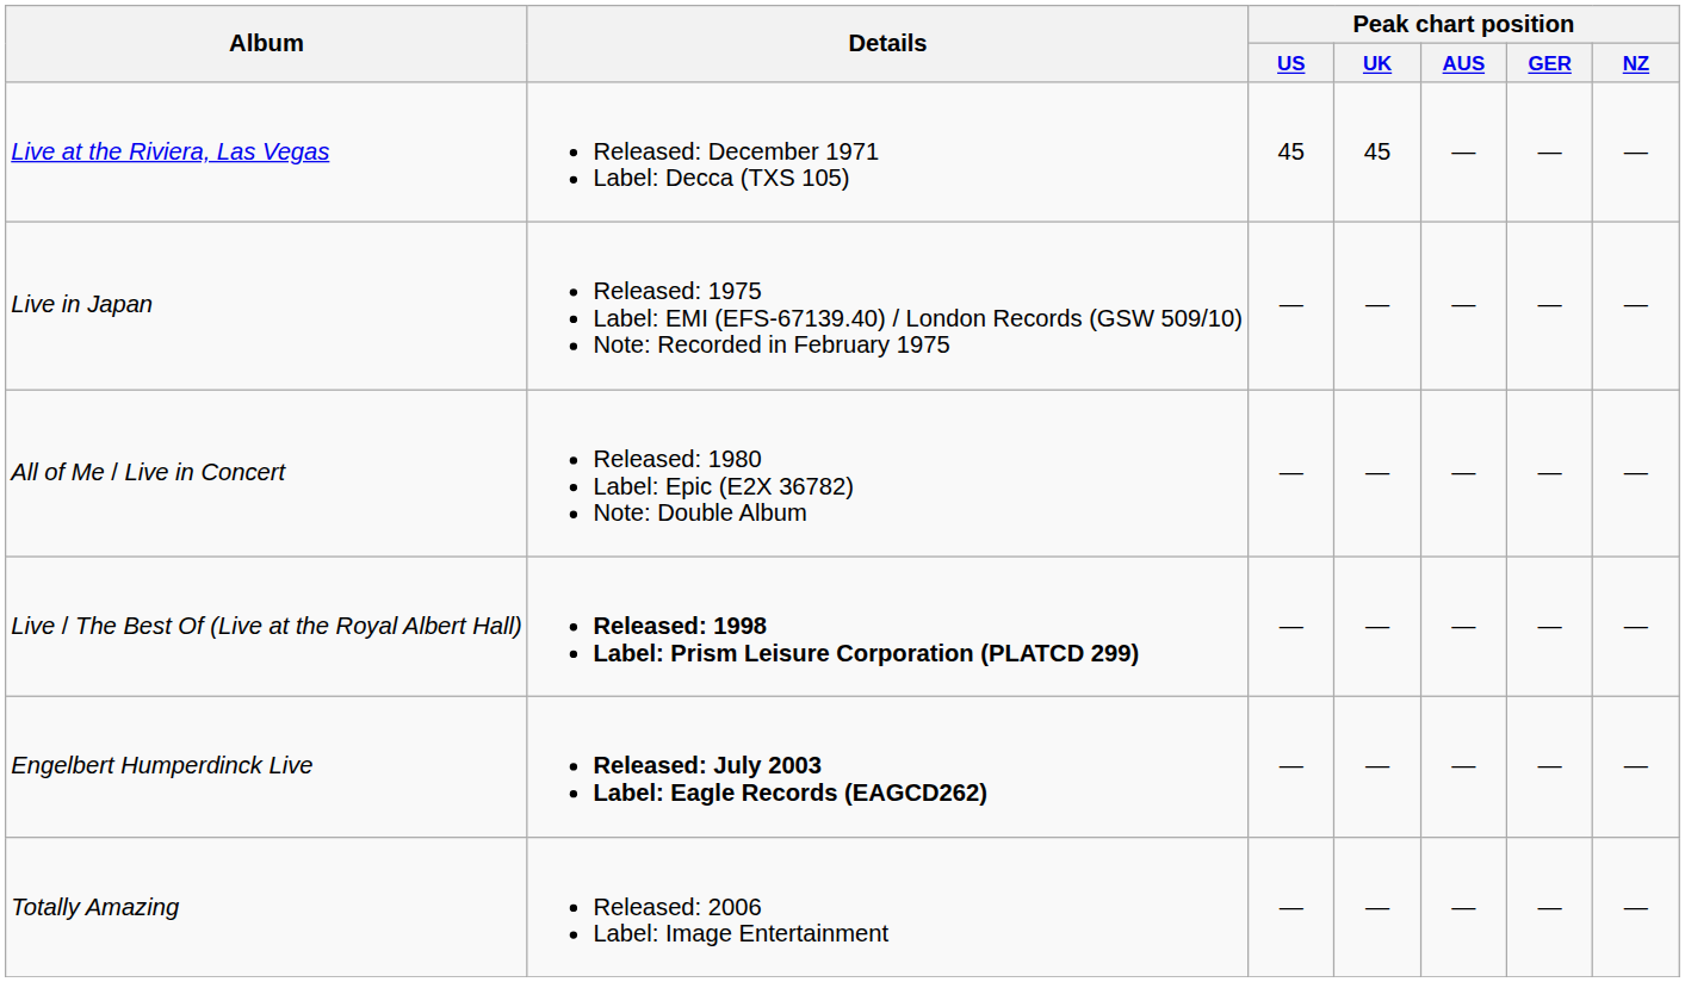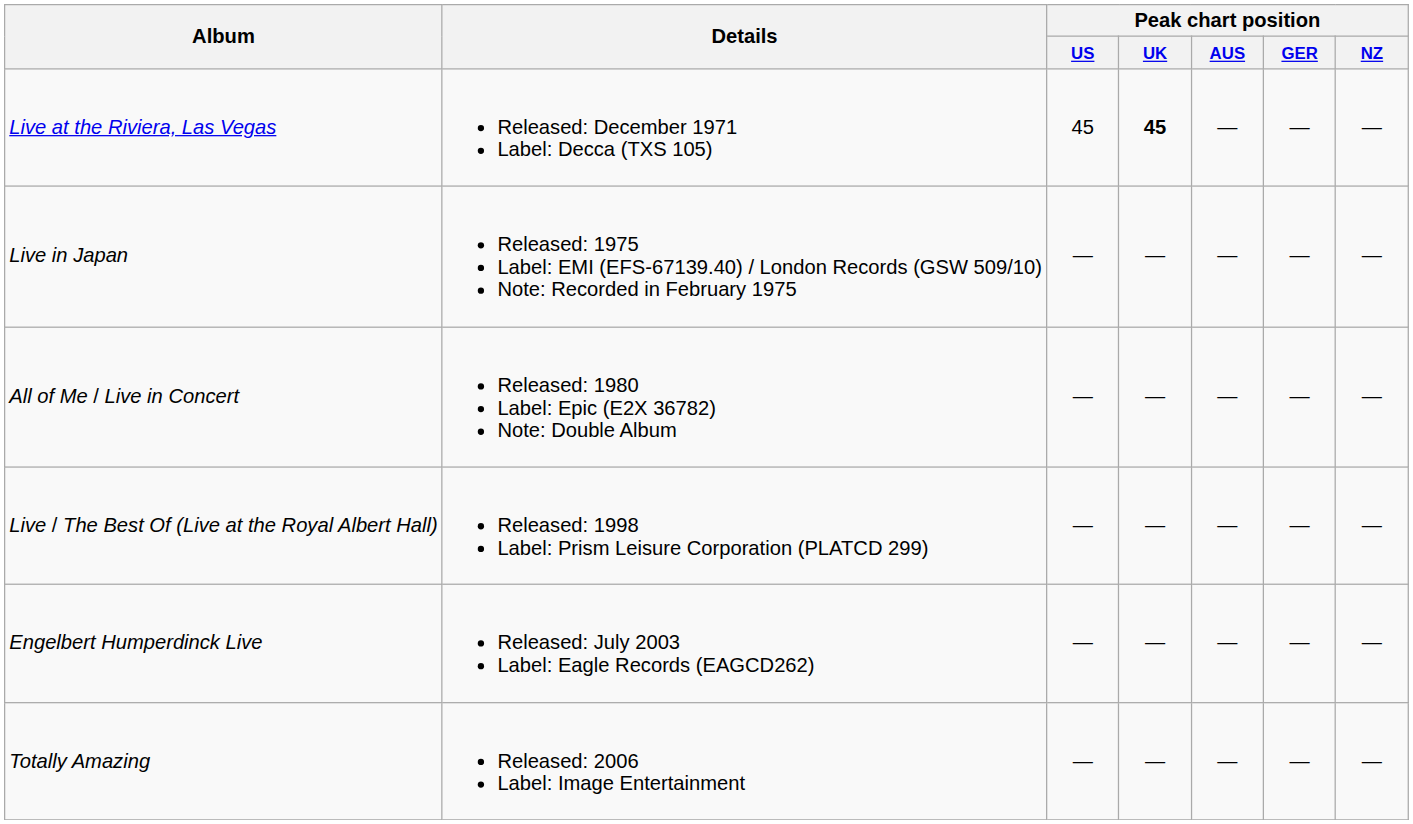Live at the Riviera, Las Vegas | Peak chart position / UK: normal -> bold
Live / The Best Of (Live at the Royal Albert Hall) | Details: bold -> normal
Engelbert Humperdinck Live | Details: bold -> normal
